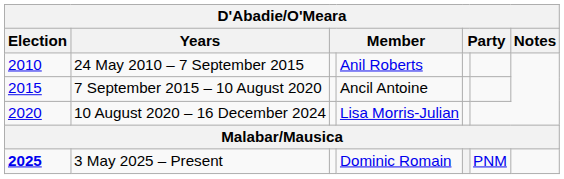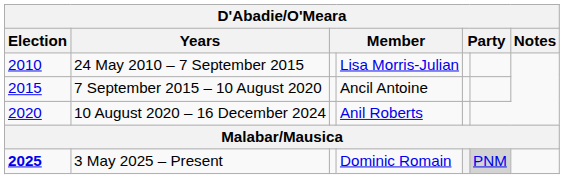24 May 2010 – 7 September 2015 | column 4: Anil Roberts -> Lisa Morris-Julian
10 August 2020 – 16 December 2024 | column 4: Lisa Morris-Julian -> Anil Roberts
3 May 2025 – Present | column 6: no background -> lightgrey background
